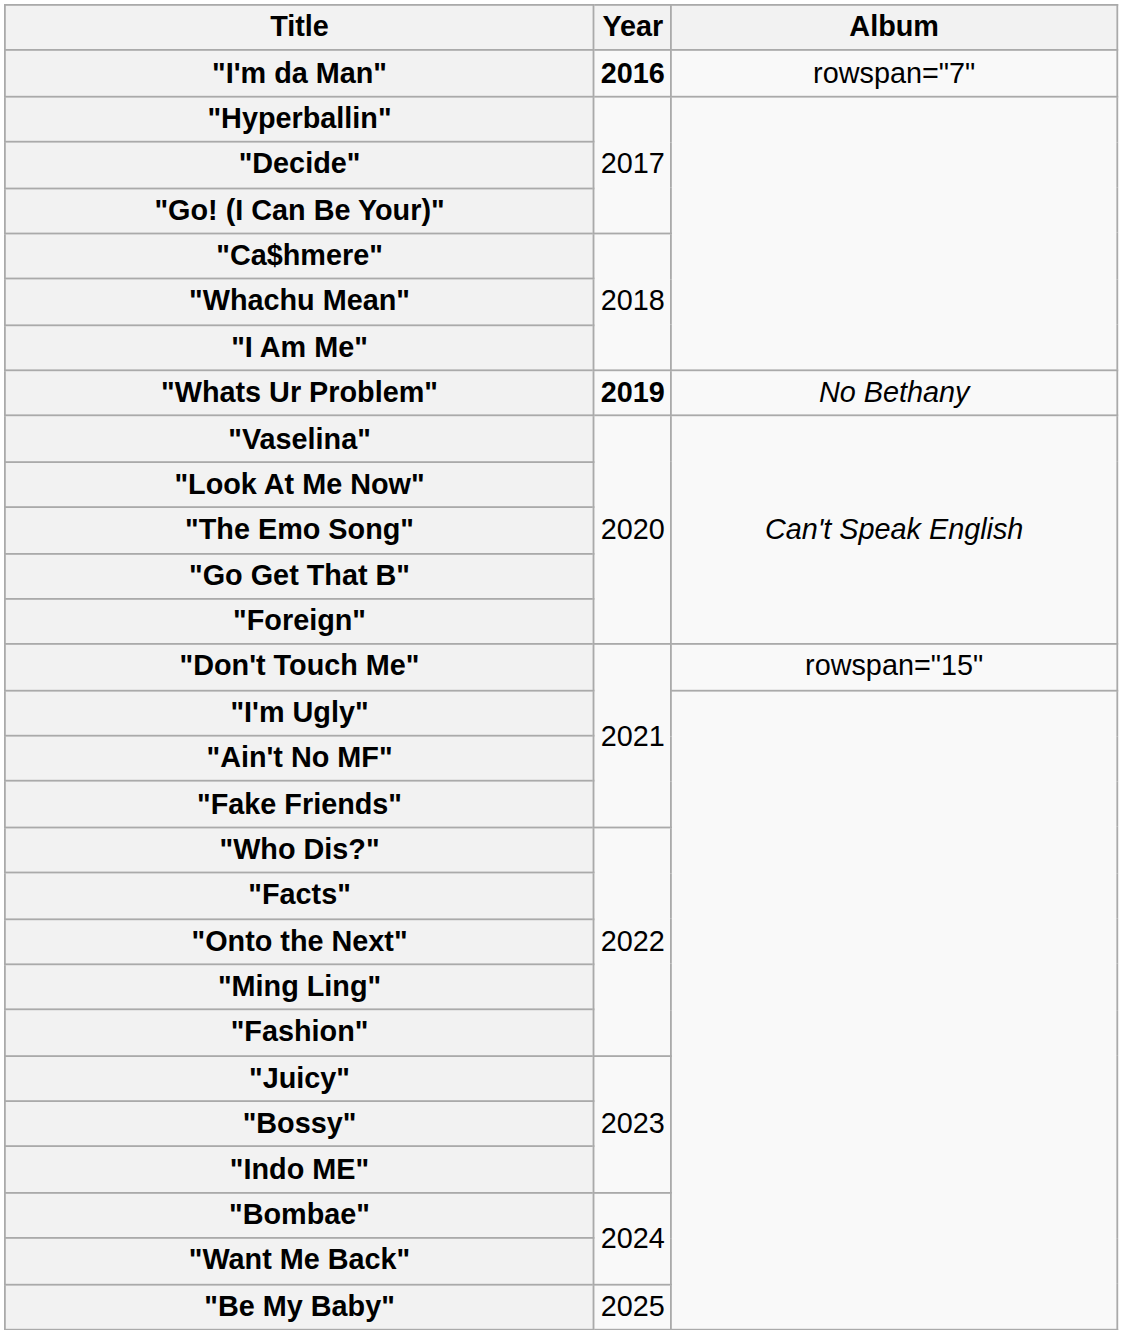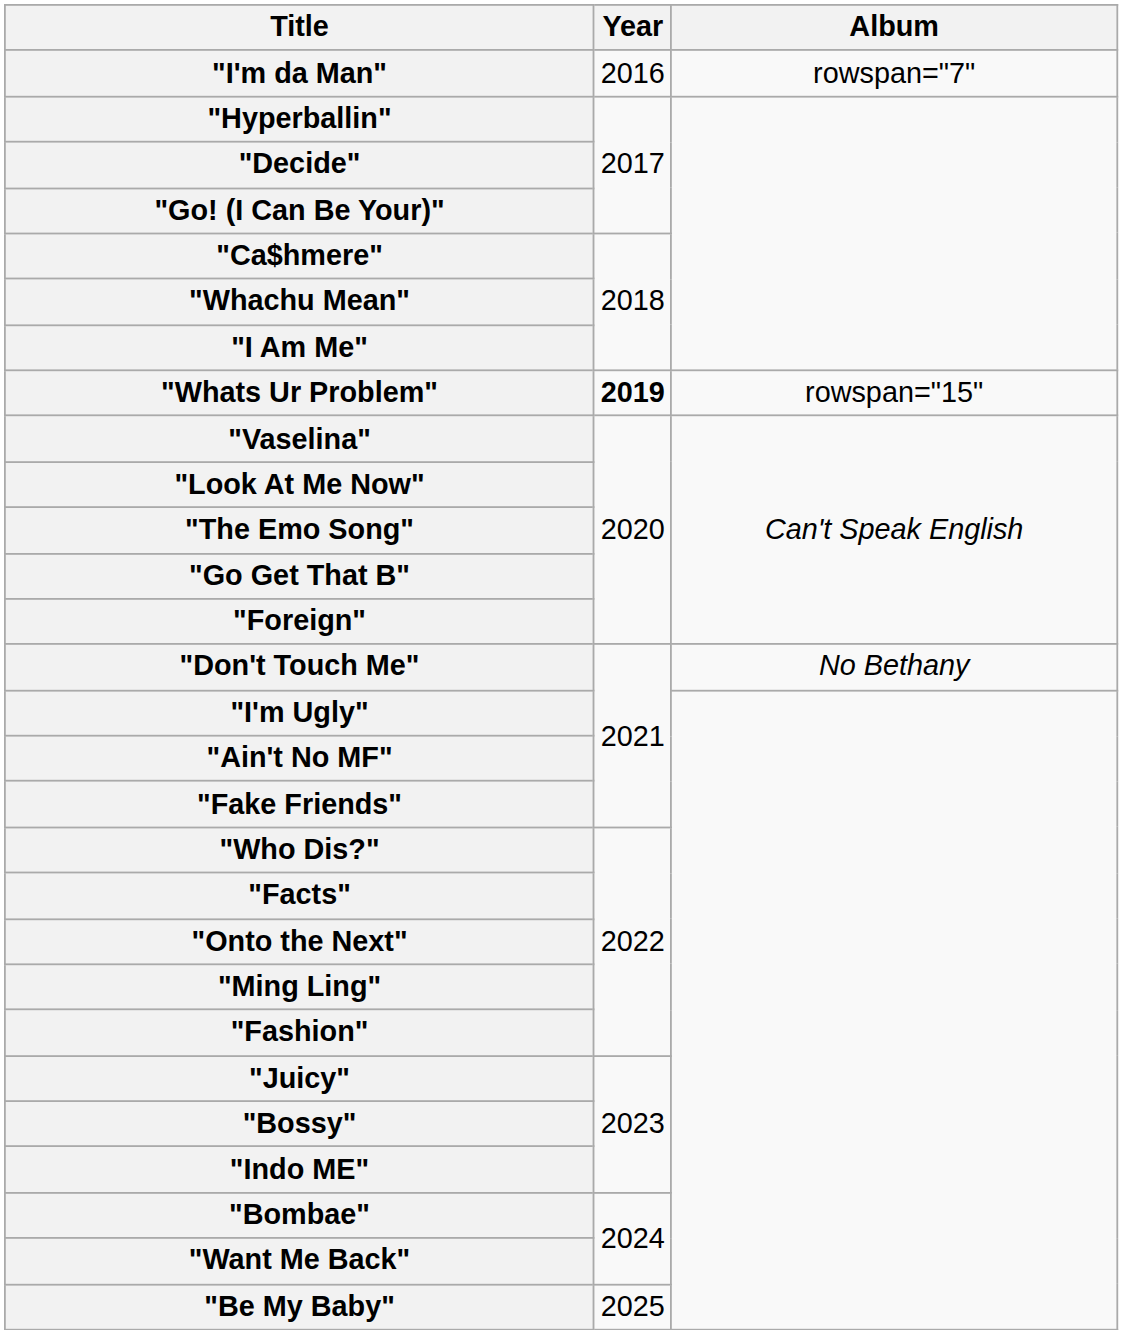"I'm da Man" | Year: bold -> normal
"Whats Ur Problem" | Album: No Bethany -> rowspan="15"
"Don't Touch Me" | Album: rowspan="15" -> No Bethany
